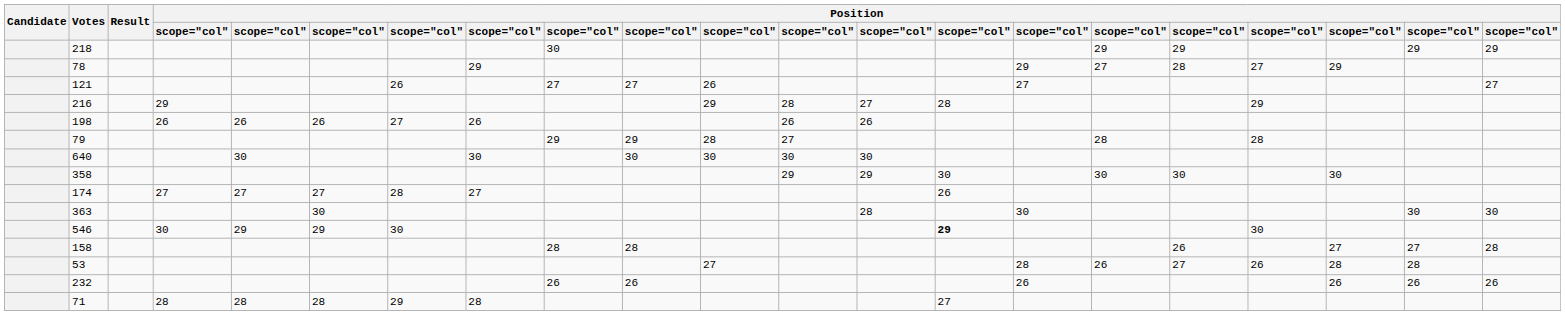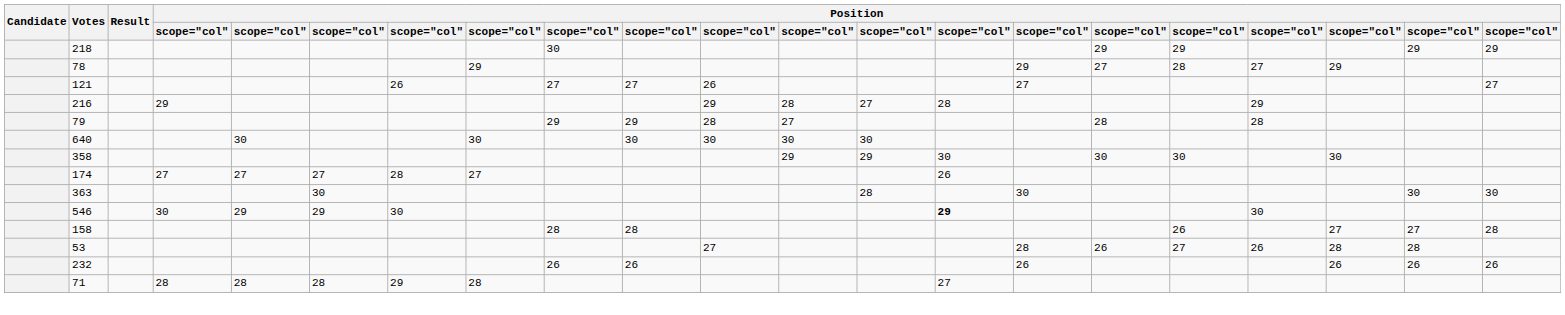- row: 198 | 26 | 26 | 26 | 27 | 26 | 26 | 26
